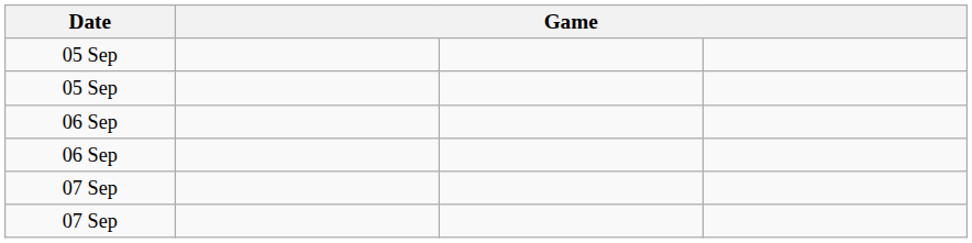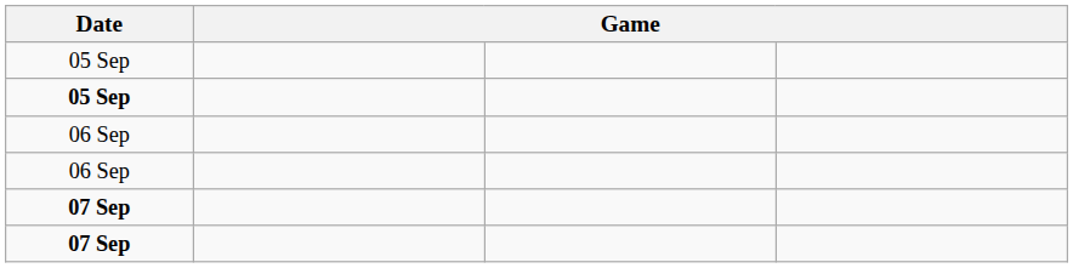row 3 | Date: normal -> bold
row 6 | Date: normal -> bold
row 7 | Date: normal -> bold
